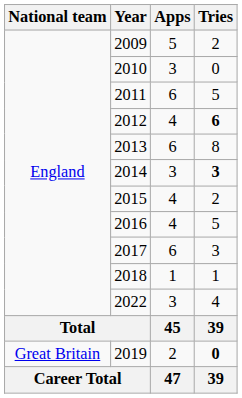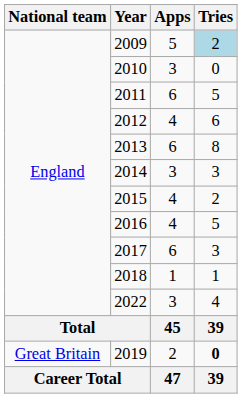2009 | Tries: no background -> lightblue background
2012 | Tries: bold -> normal
2014 | Tries: bold -> normal
